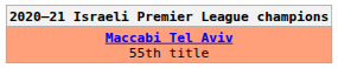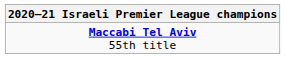row 2 | column 1: lightsalmon background -> no background
